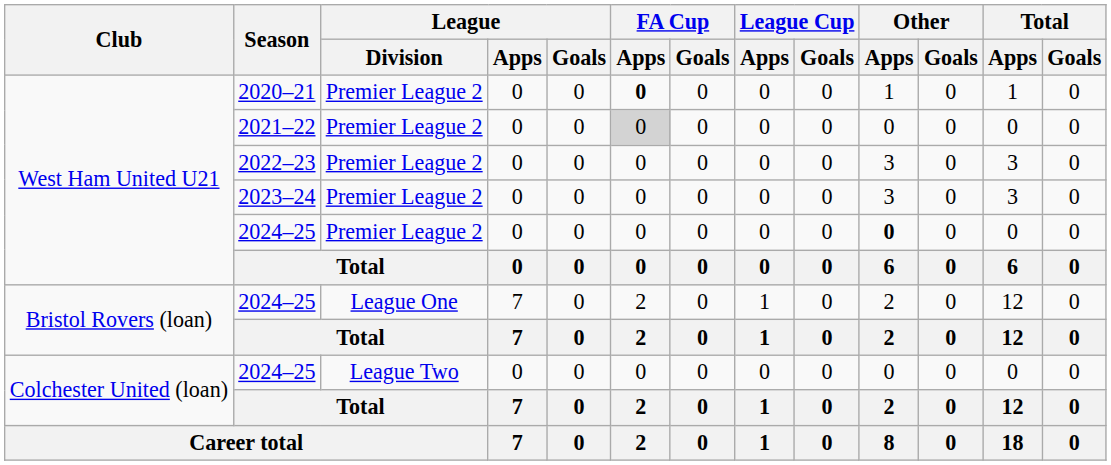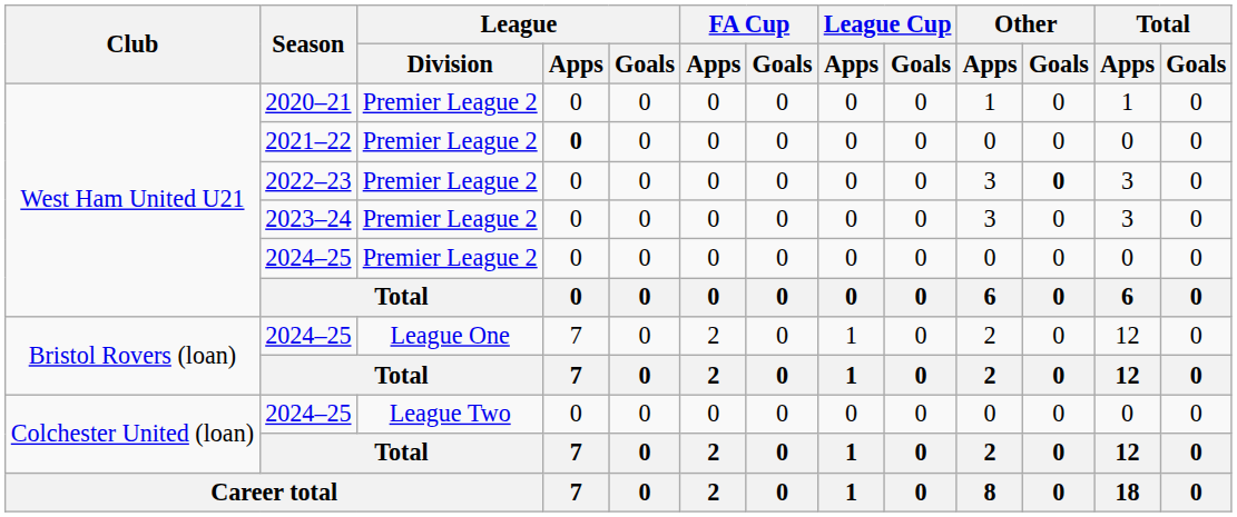2020–21 | FA Cup / Apps: bold -> normal
2021–22 | League / Apps: normal -> bold
2021–22 | FA Cup / Apps: lightgrey background -> no background
2022–23 | Other / Goals: normal -> bold
West Ham United U21 / 2024–25 | Other / Apps: bold -> normal
